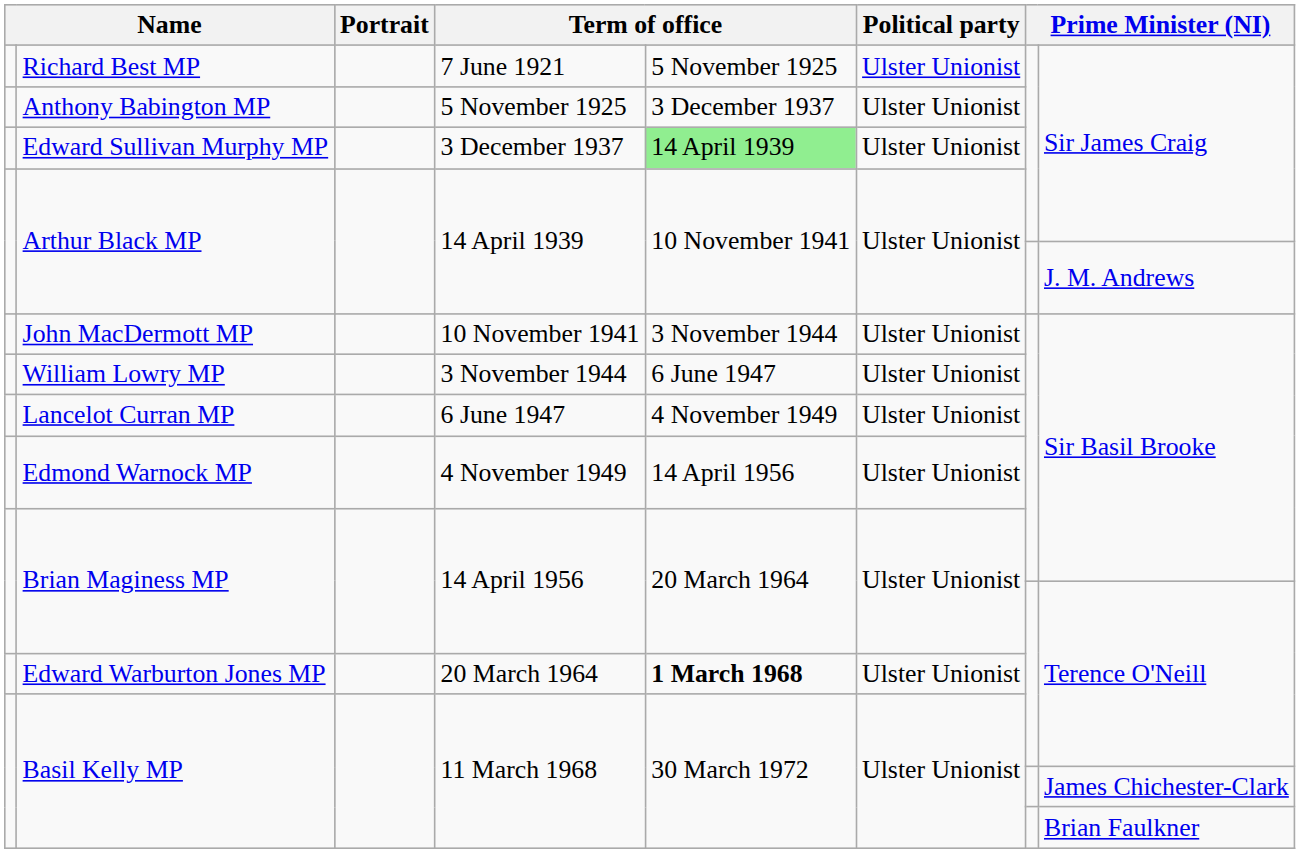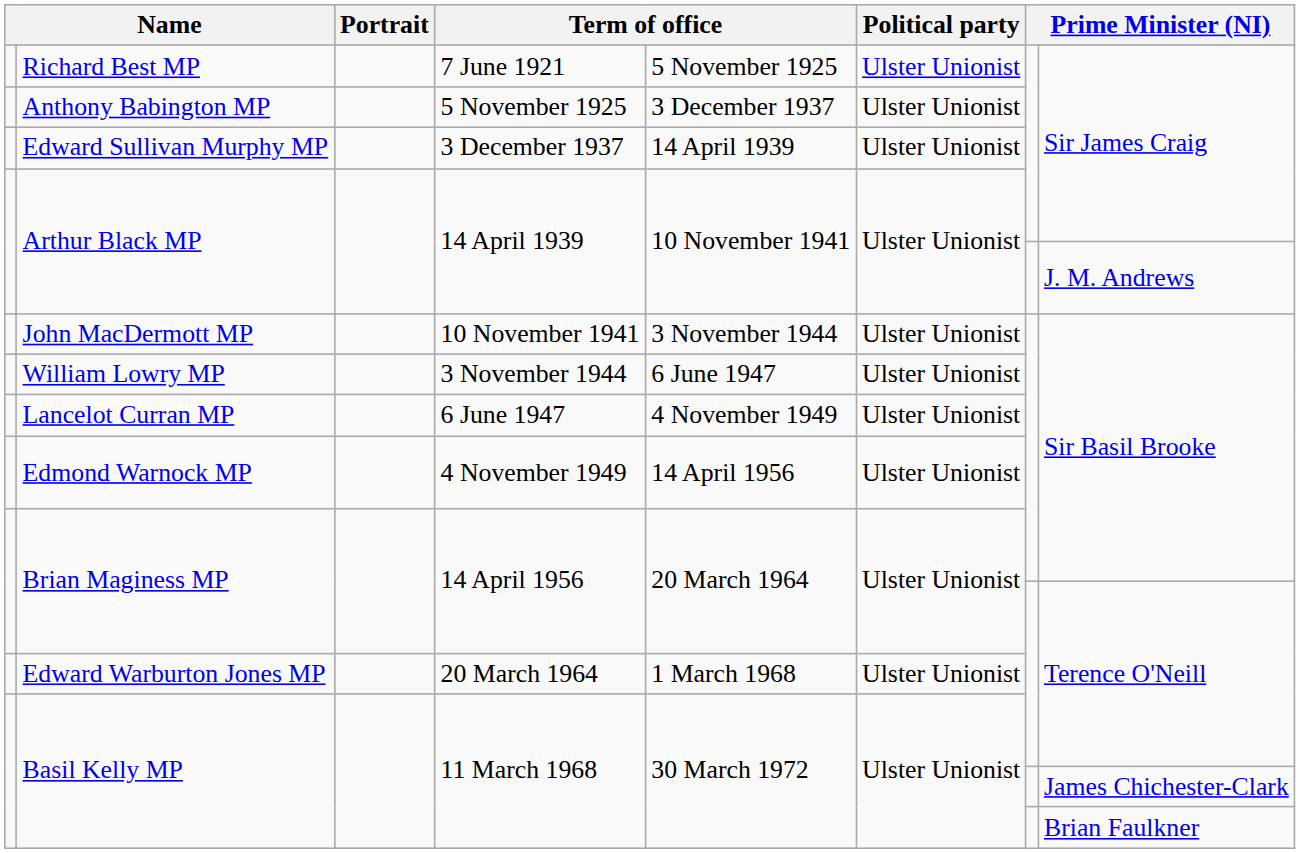Edward Sullivan Murphy MP | column 5: lightgreen background -> no background
Edward Warburton Jones MP | column 5: bold -> normal
